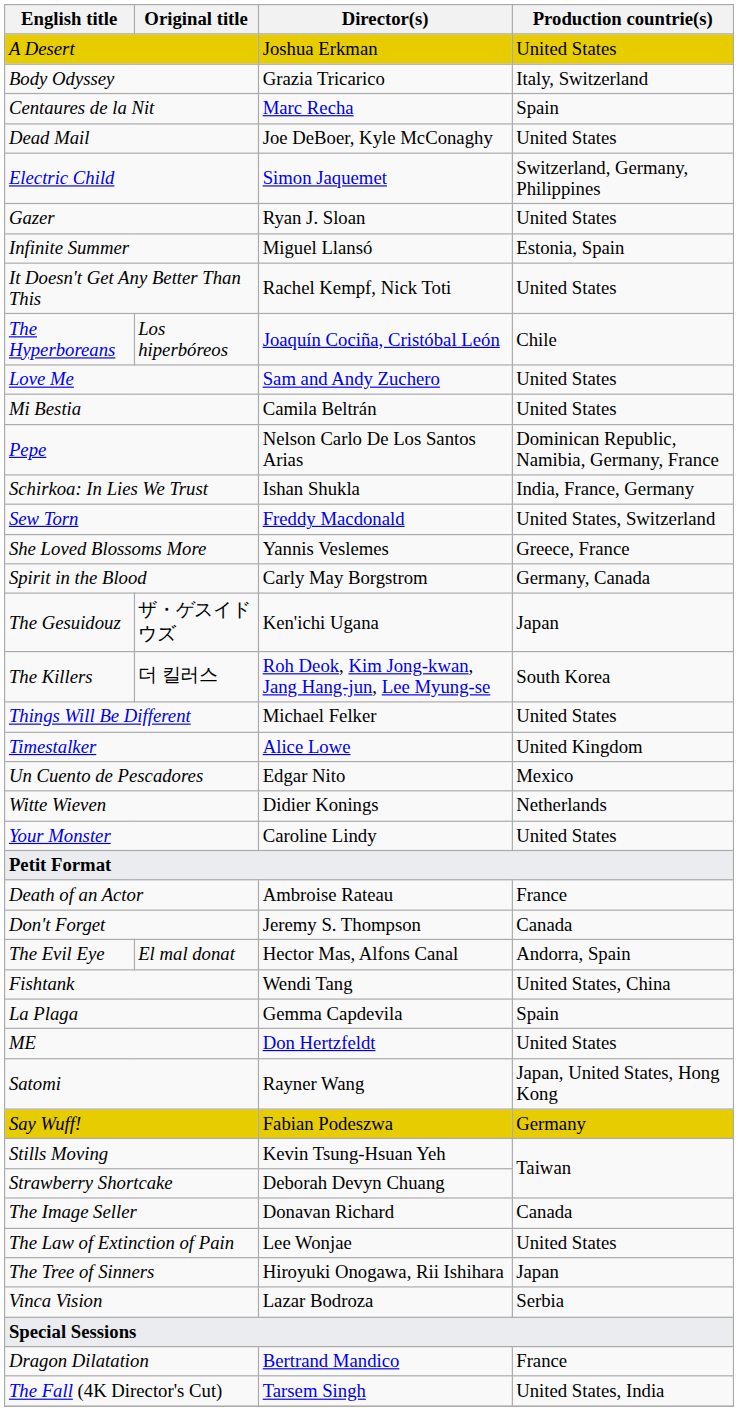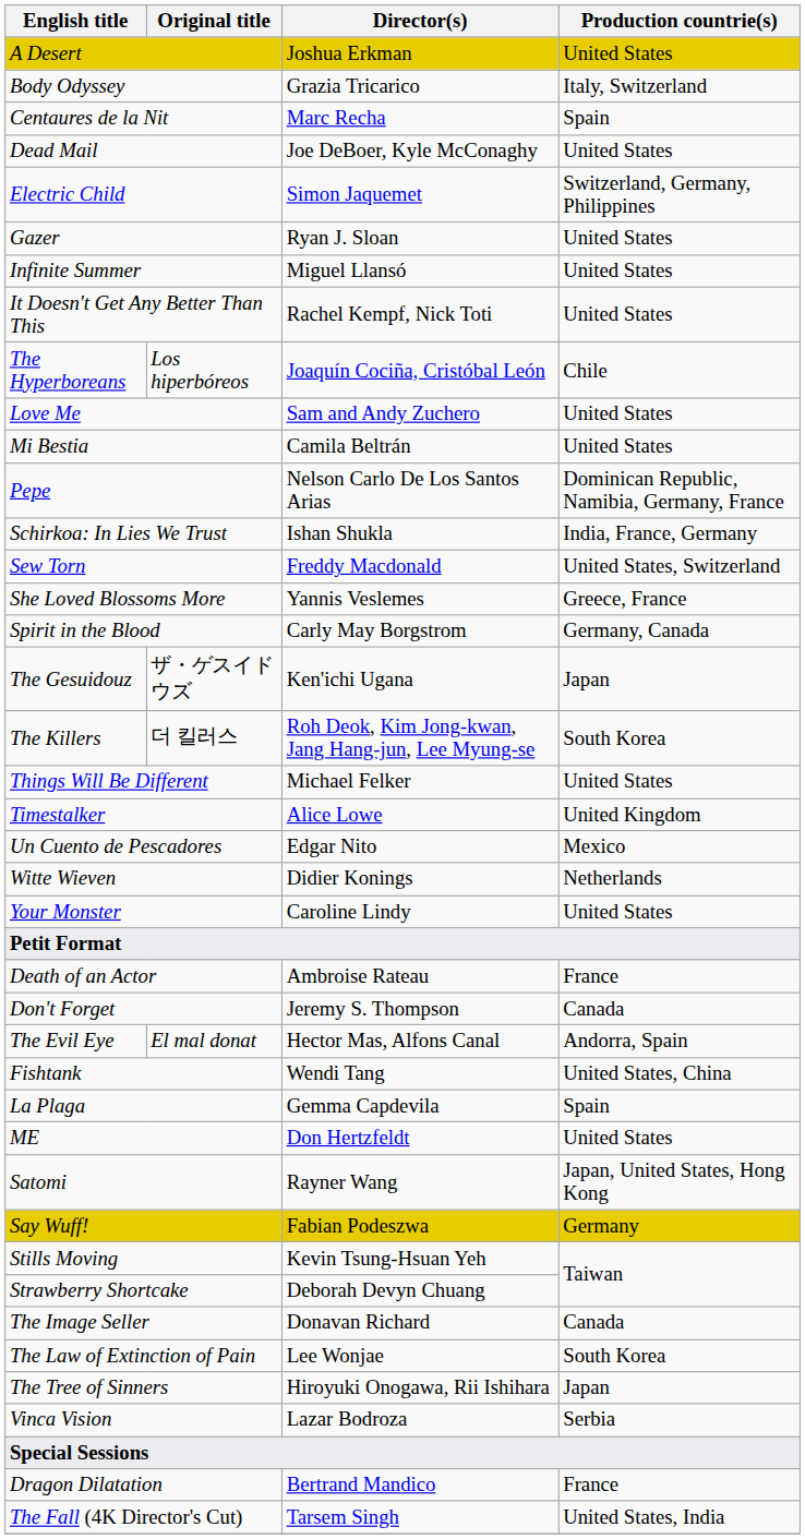Infinite Summer | Production countrie(s): Estonia, Spain -> United States
The Law of Extinction of Pain | Production countrie(s): United States -> South Korea
